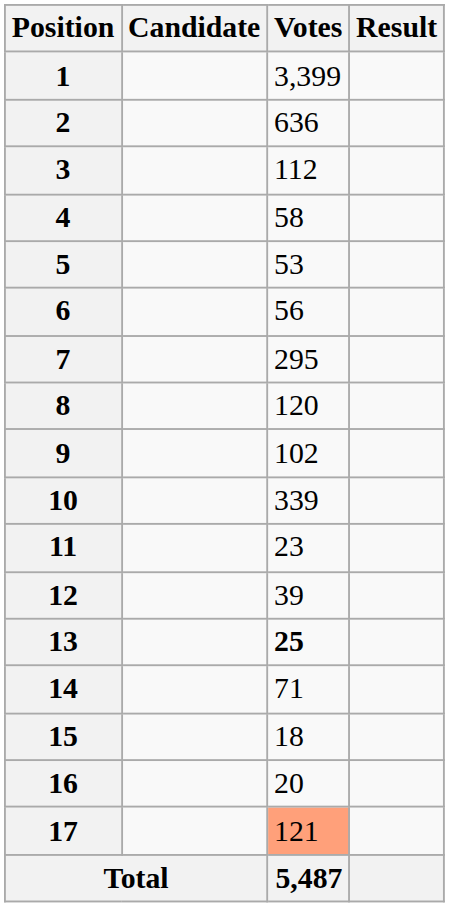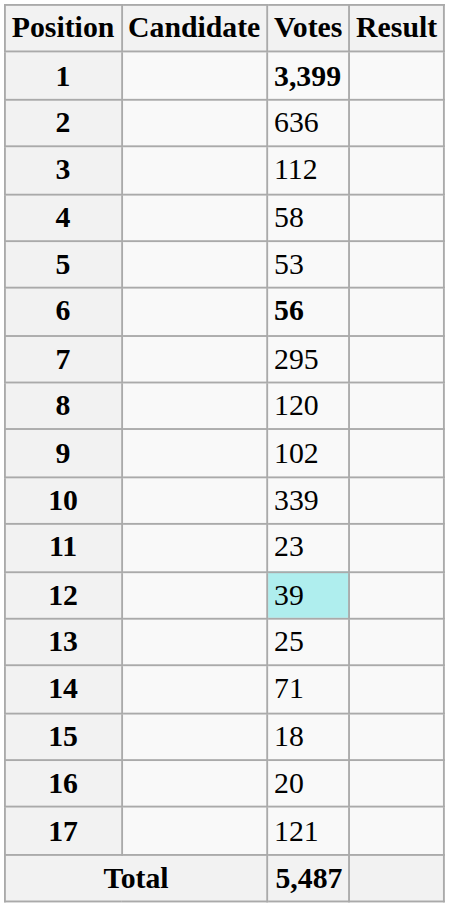1 | Votes: normal -> bold
6 | Votes: normal -> bold
12 | Votes: no background -> paleturquoise background
13 | Votes: bold -> normal
17 | Votes: lightsalmon background -> no background
